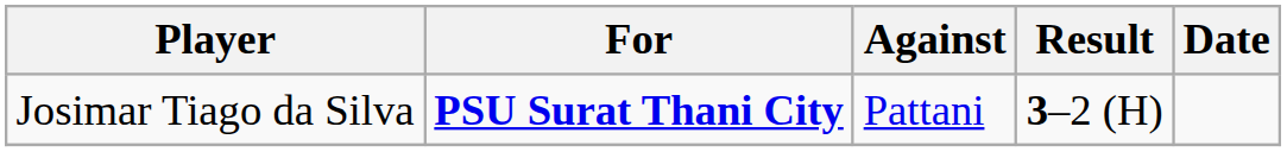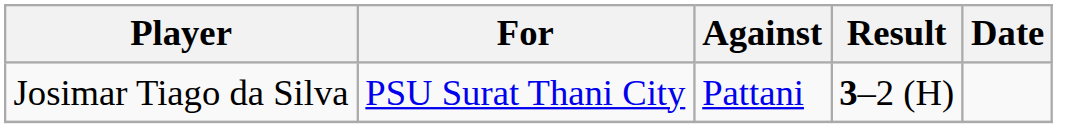Josimar Tiago da Silva | For: bold -> normal
